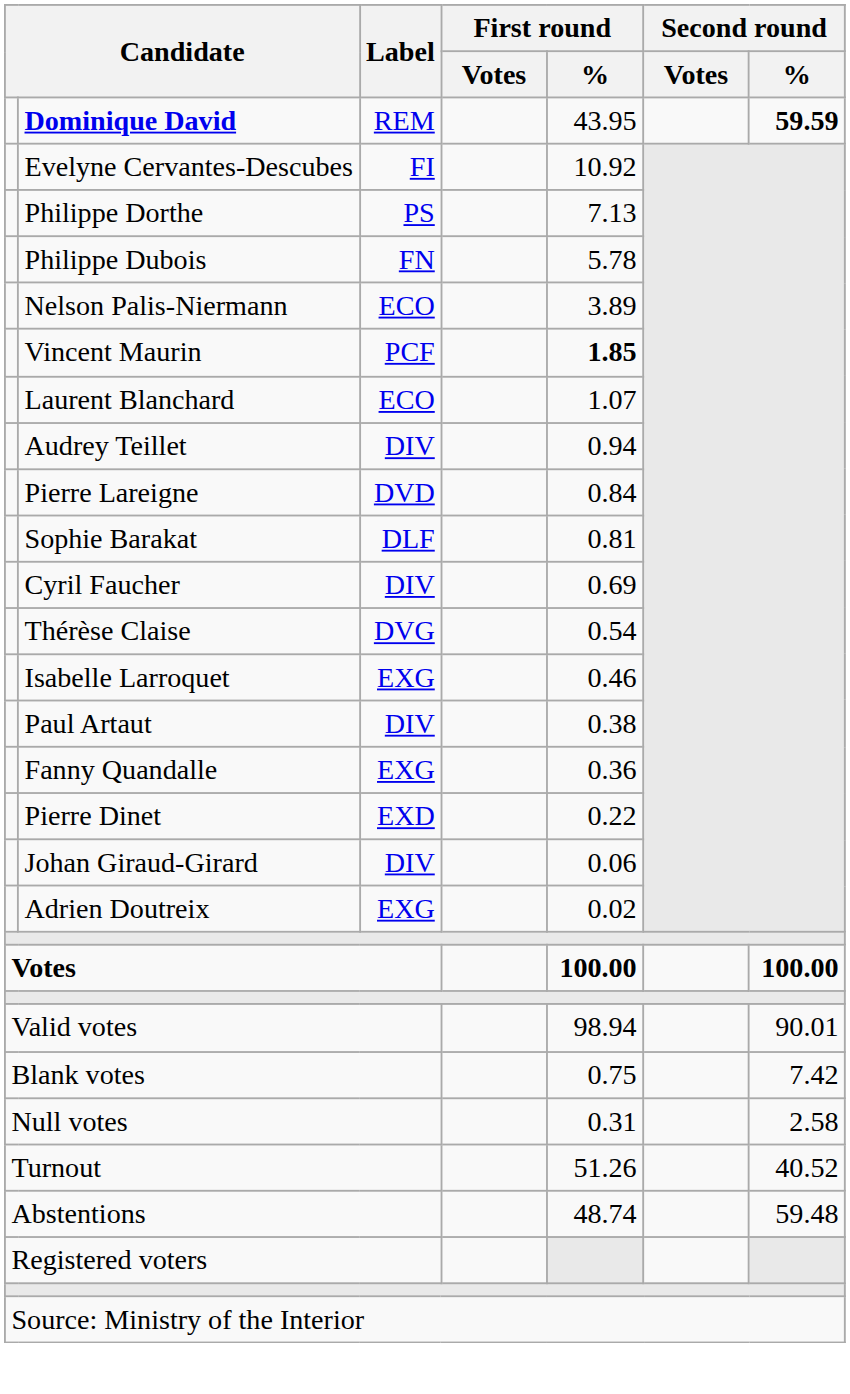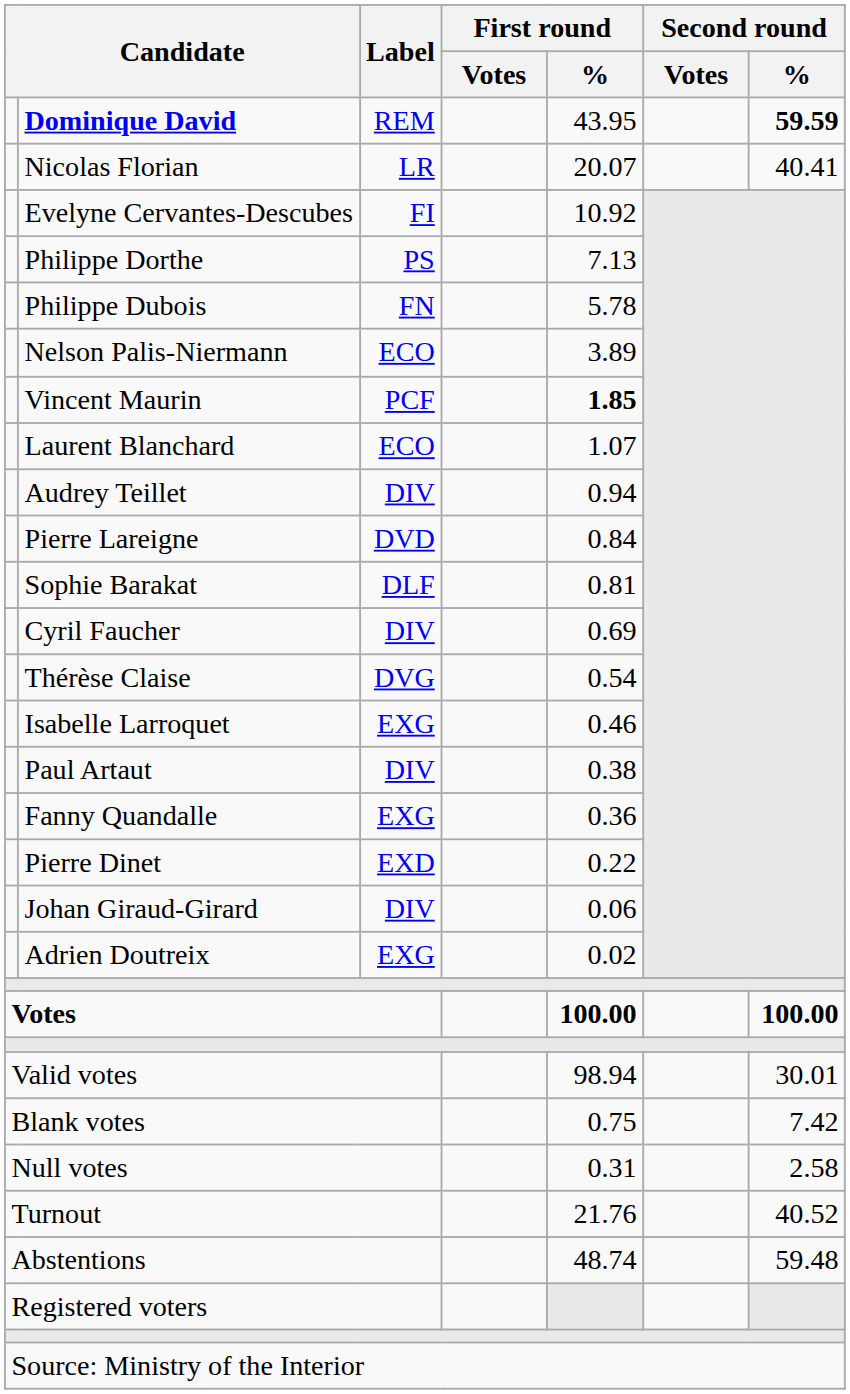+ row: Nicolas Florian | LR | 20.07 | 40.41
Valid votes | Second round / %: 90.01 -> 30.01
Turnout | First round / %: 51.26 -> 21.76
